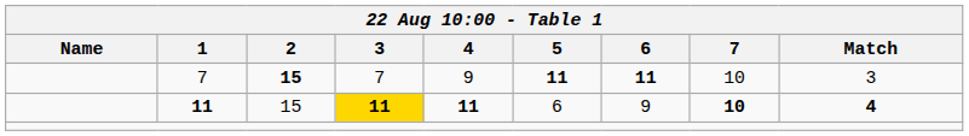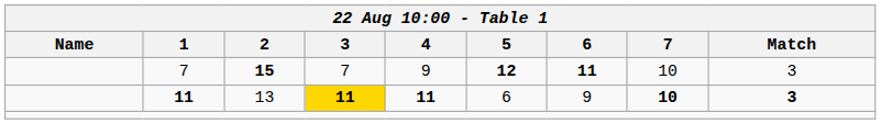row 3 | 5: 11 -> 12
row 4 | 2: 15 -> 13
row 4 | Match: 4 -> 3
